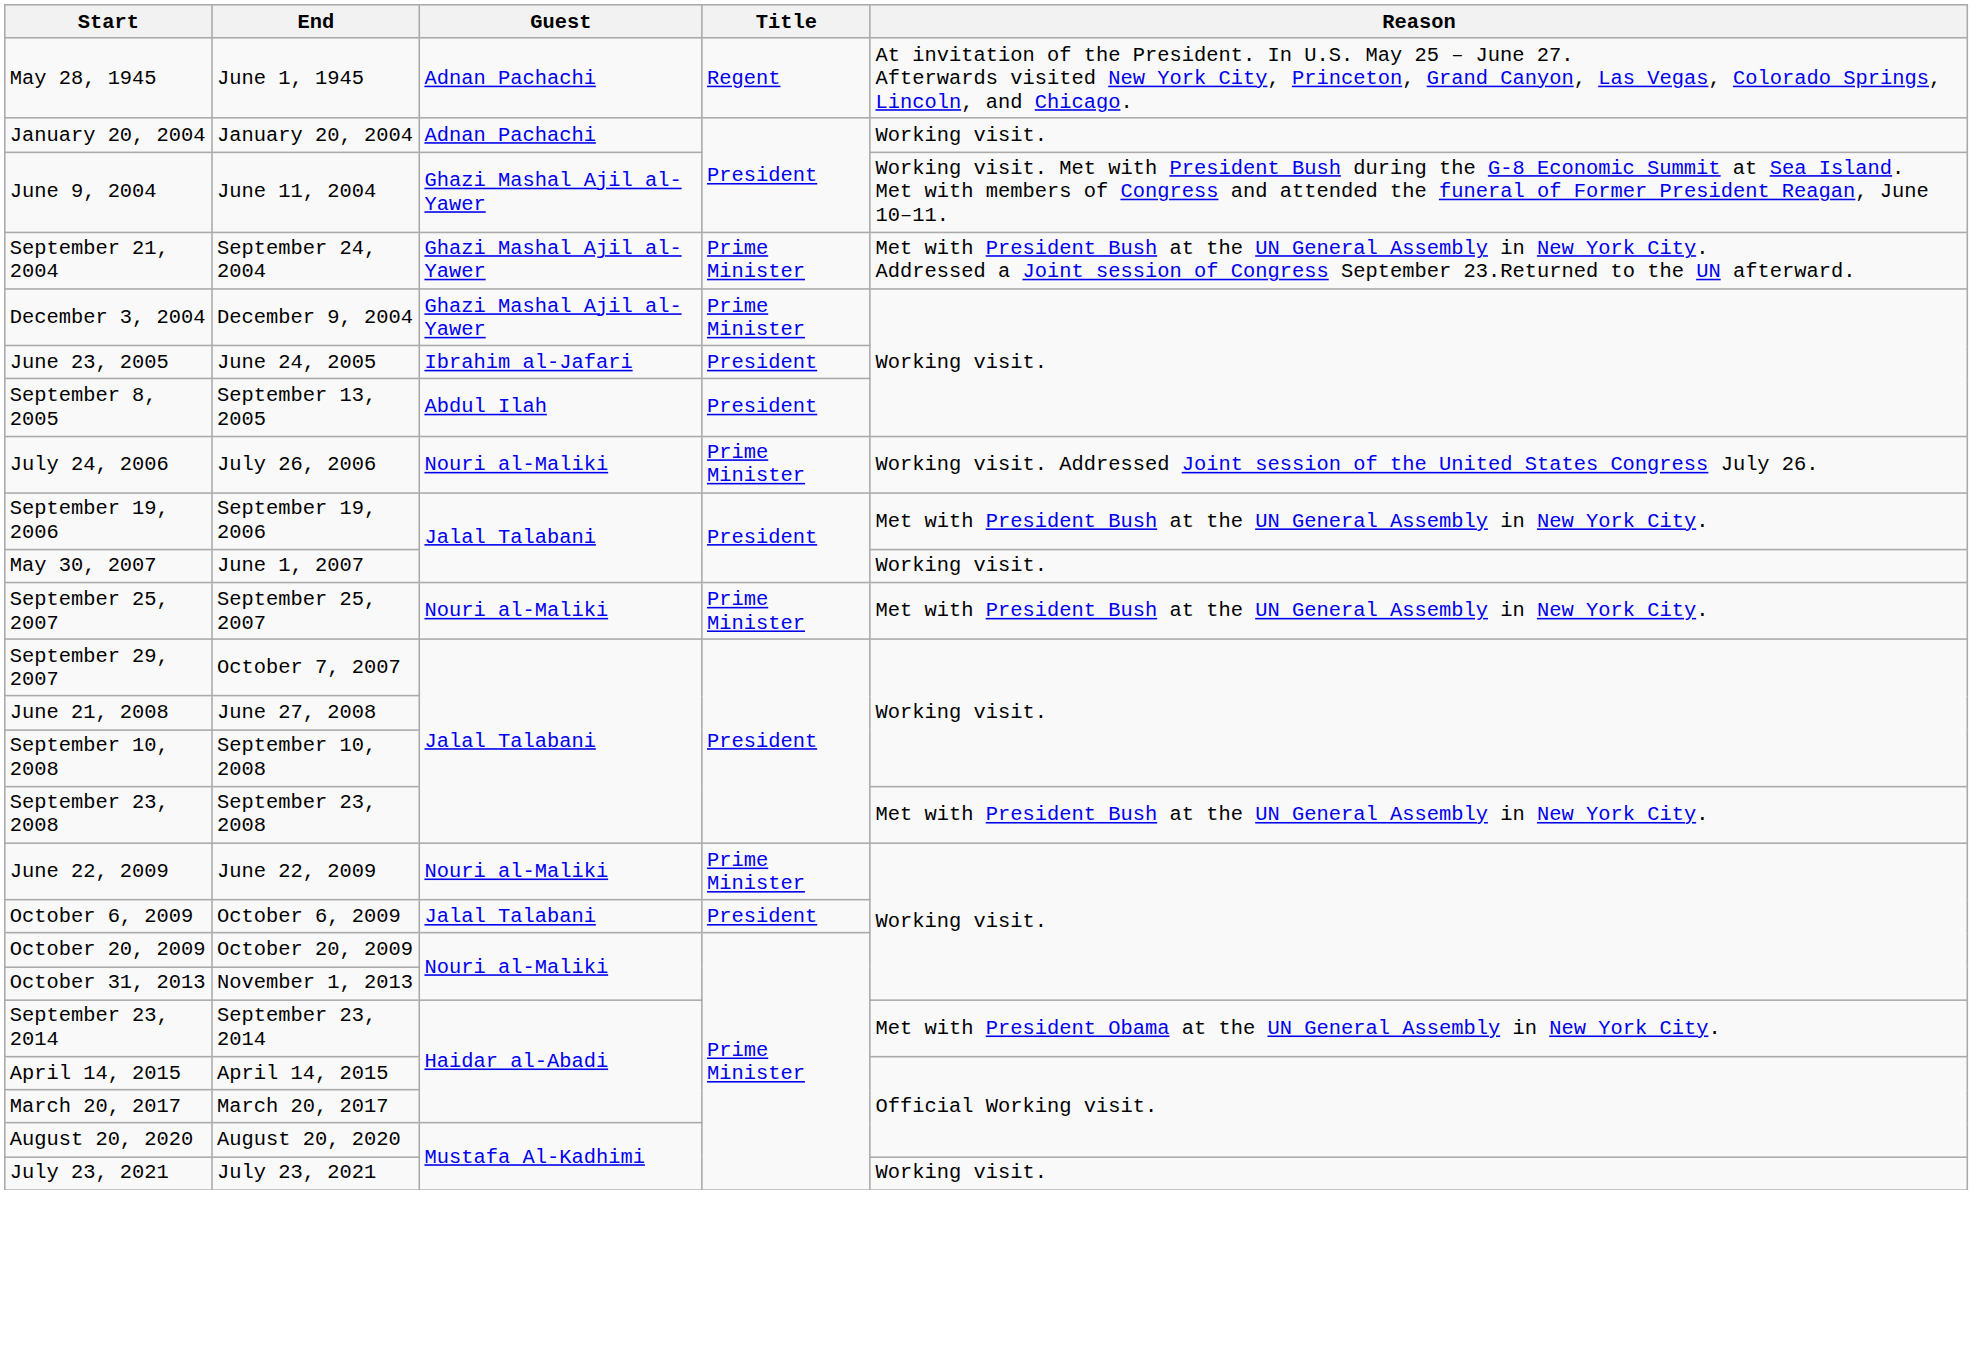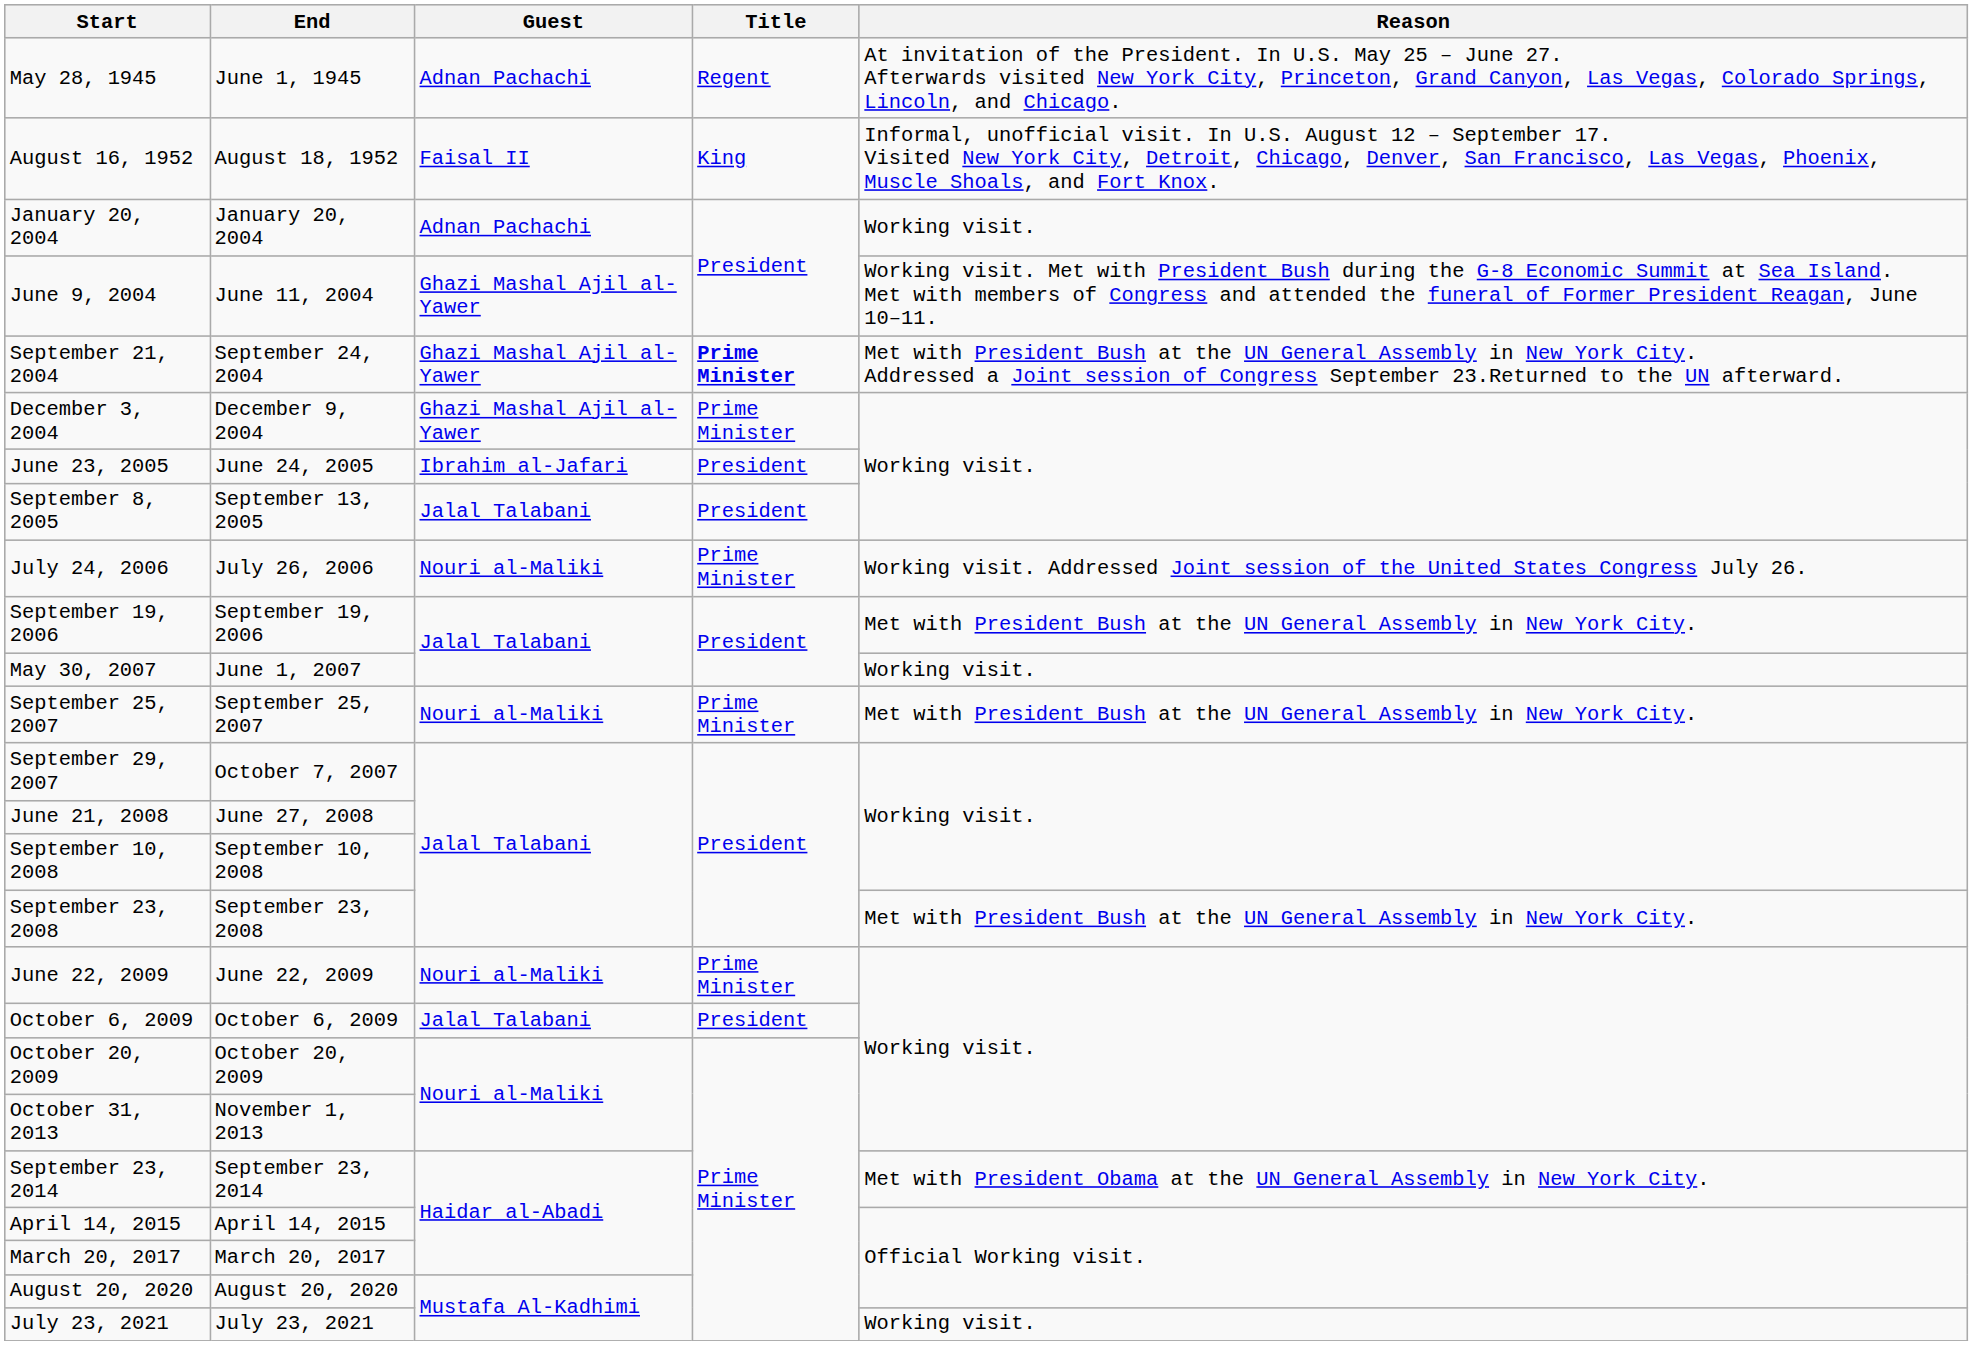+ row: August 16, 1952 | August 18, 1952 | Faisal II | King | Informal, unofficial visit. In U.S. August 12 – September 17. Visited New York City, Detroit, Chicago, Denver, San Francisco, Las Vegas, Phoenix, Muscle Shoals, and Fort Knox.
September 21, 2004 | Title: normal -> bold
September 8, 2005 | Guest: Abdul Ilah -> Jalal Talabani
